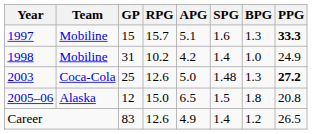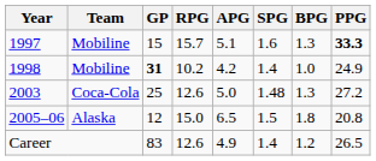1998 | GP: normal -> bold
2003 | PPG: bold -> normal
